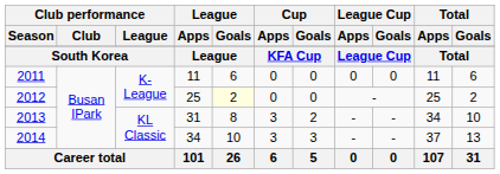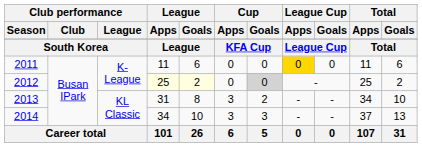2011 | League Cup / Apps: no background -> gold background
2012 | League / Apps: no background -> lightyellow background
2012 | Cup / Goals: no background -> lightgrey background
